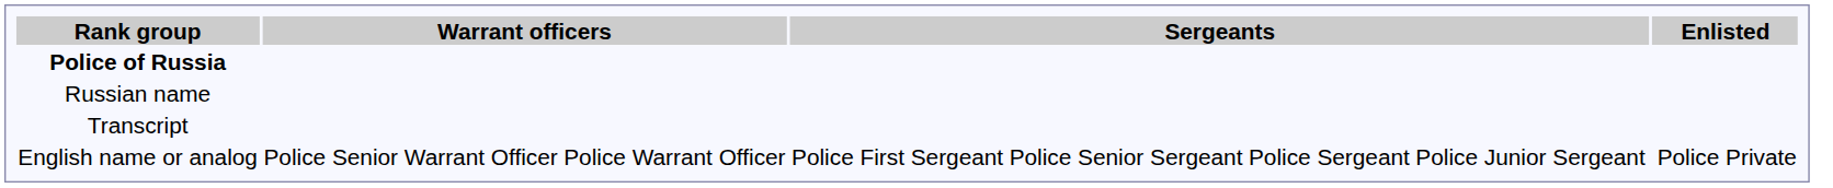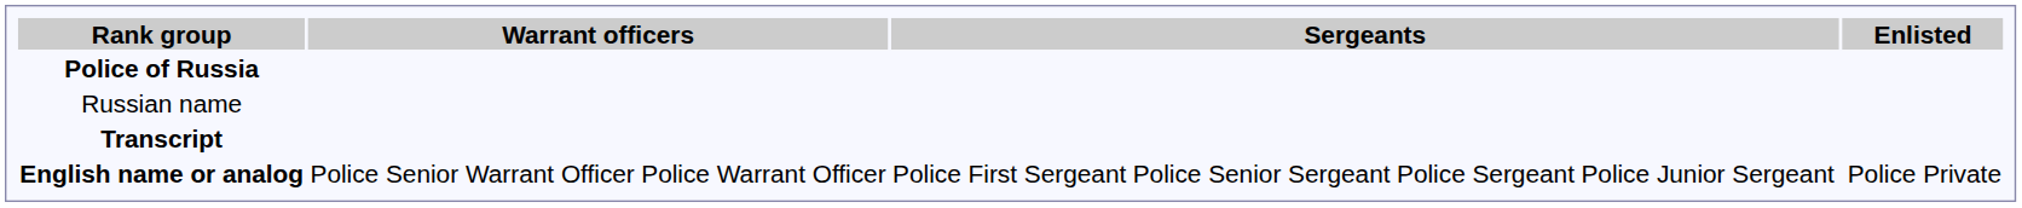Transcript | Rank group: normal -> bold
English name or analog | Rank group: normal -> bold
